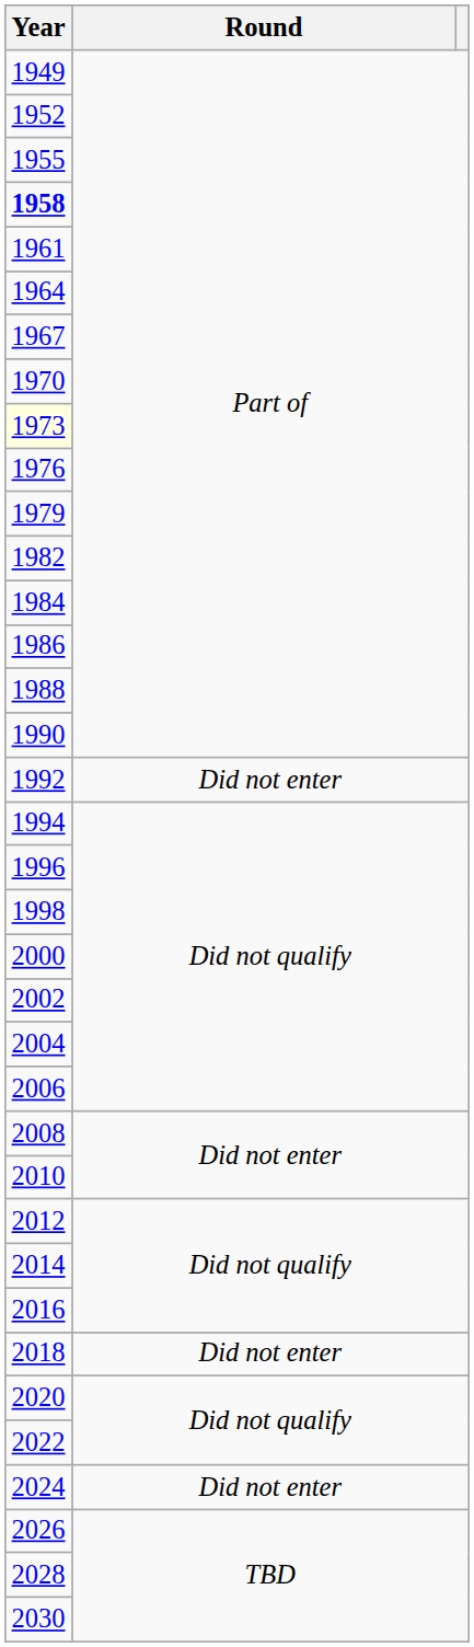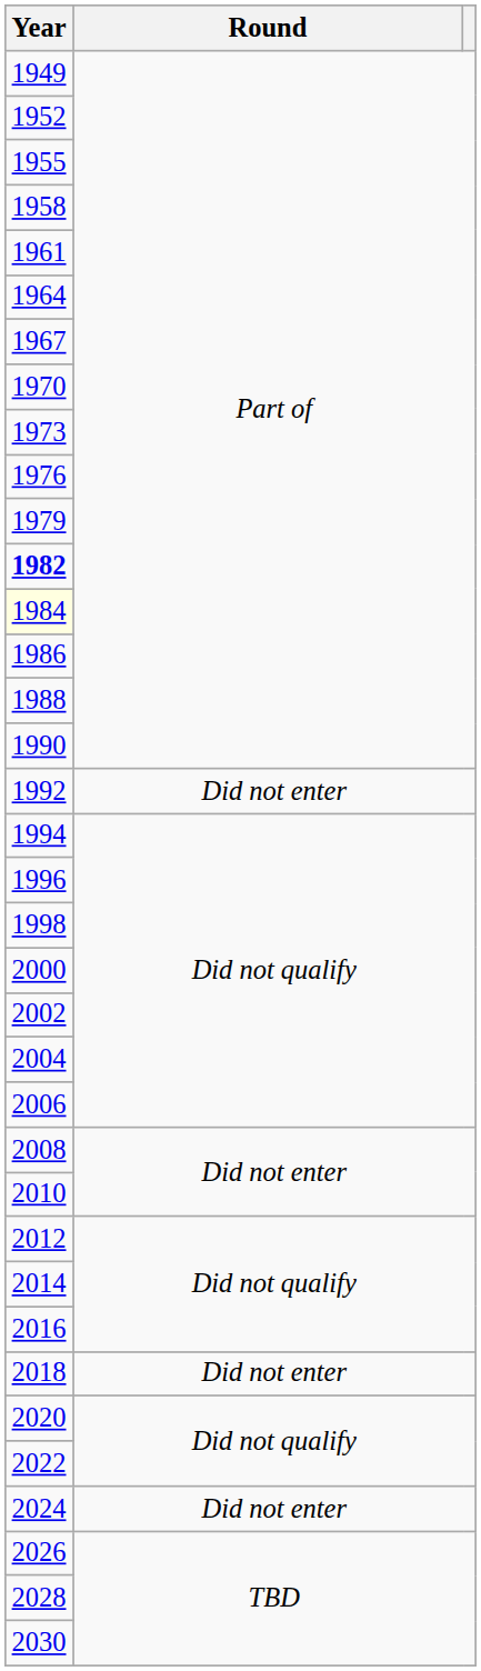1958 | Year: bold -> normal
1973 | Year: lightyellow background -> no background
1982 | Year: normal -> bold
1984 | Year: no background -> lightyellow background
